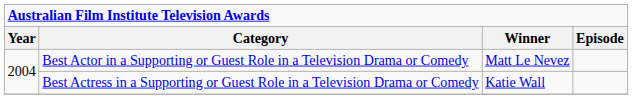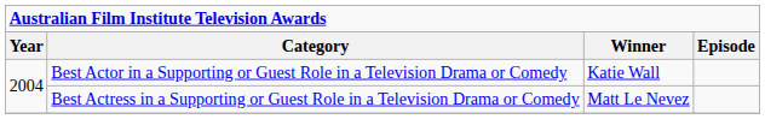row 3 | Winner: Matt Le Nevez -> Katie Wall
row 4 | Winner: Katie Wall -> Matt Le Nevez
